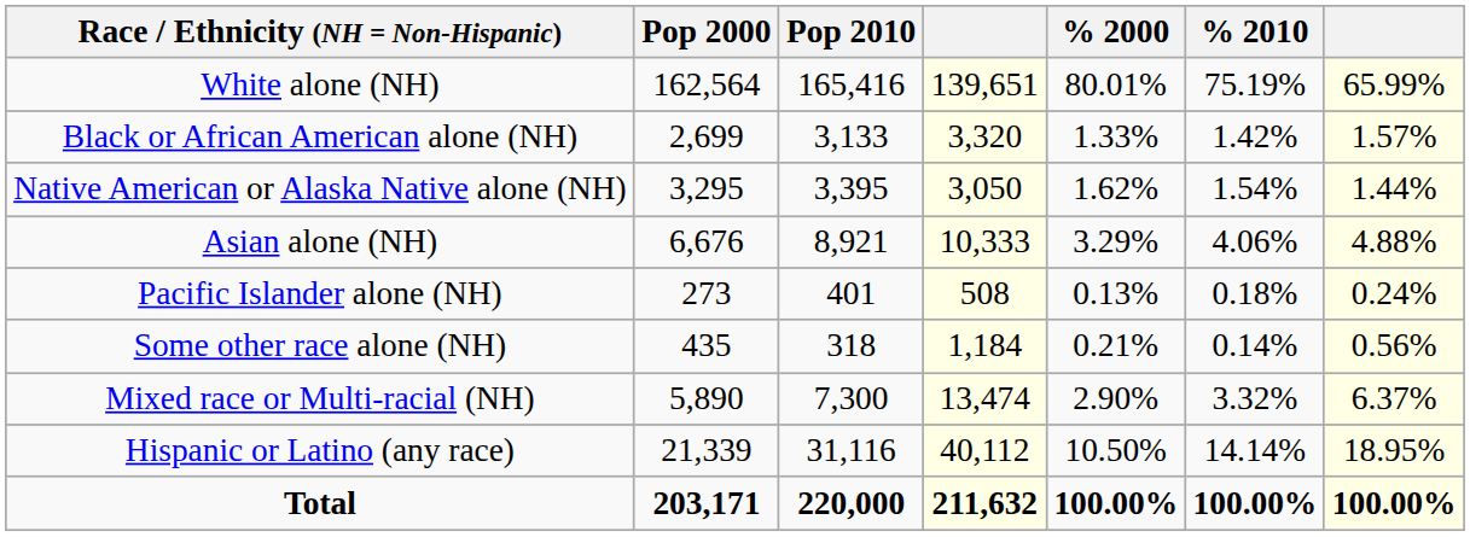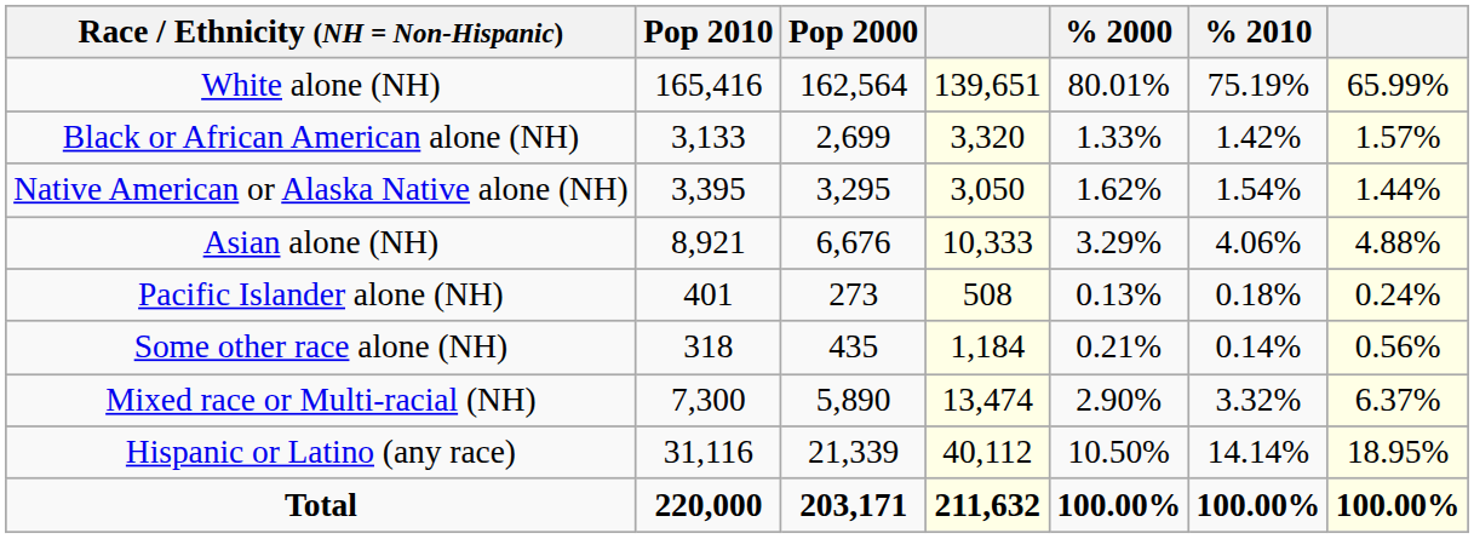columns swapped: Pop 2000 <-> Pop 2010
